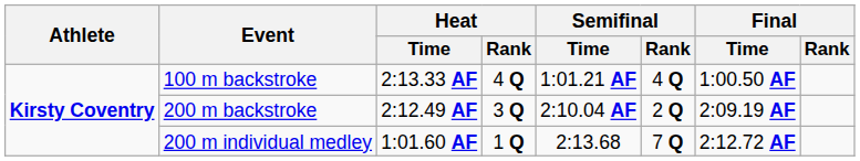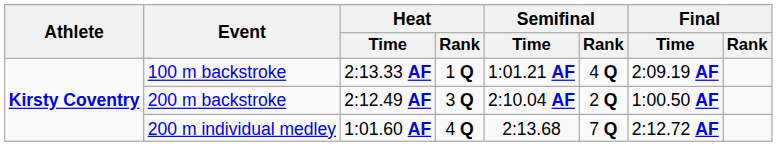100 m backstroke | Heat / Rank: 4 Q -> 1 Q
100 m backstroke | Final / Time: 1:00.50 AF -> 2:09.19 AF
200 m backstroke | Final / Time: 2:09.19 AF -> 1:00.50 AF
200 m individual medley | Heat / Rank: 1 Q -> 4 Q
